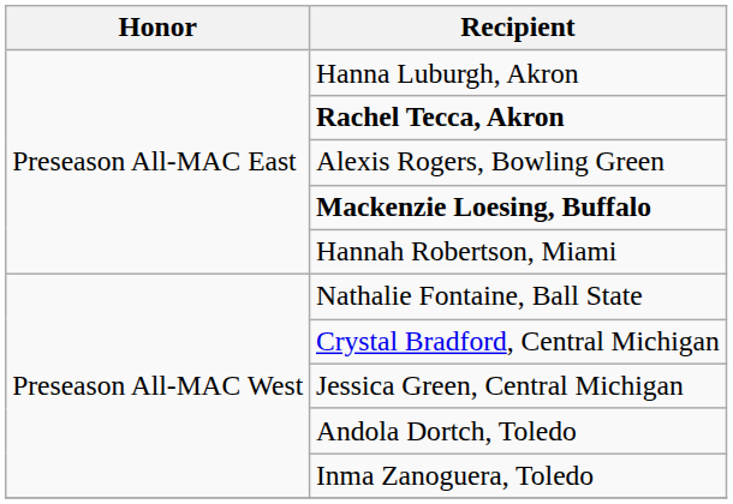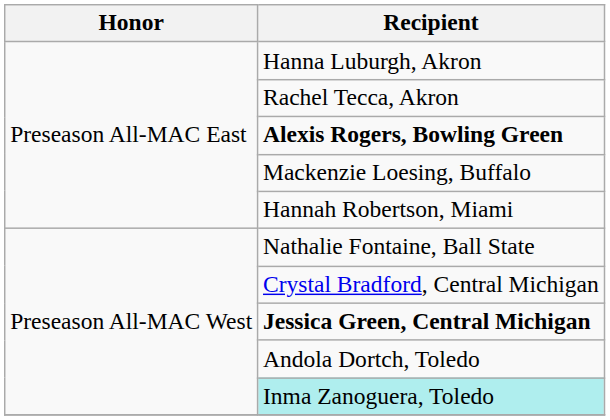row 3 | Recipient: bold -> normal
row 4 | Recipient: normal -> bold
row 5 | Recipient: bold -> normal
row 9 | Recipient: normal -> bold
row 11 | Recipient: no background -> paleturquoise background
